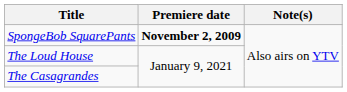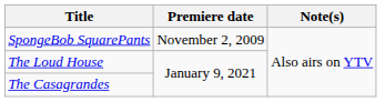SpongeBob SquarePants | Premiere date: bold -> normal
